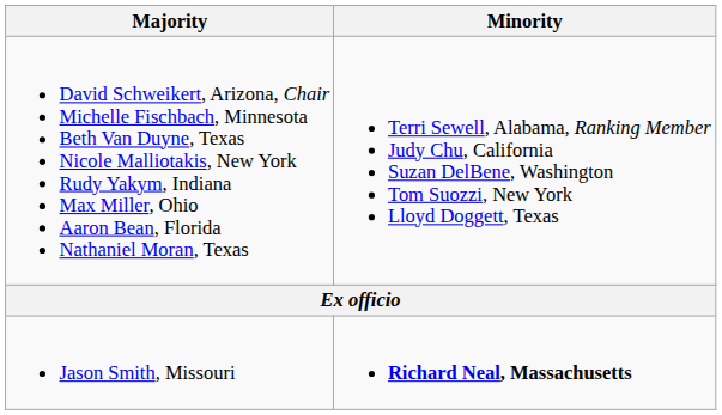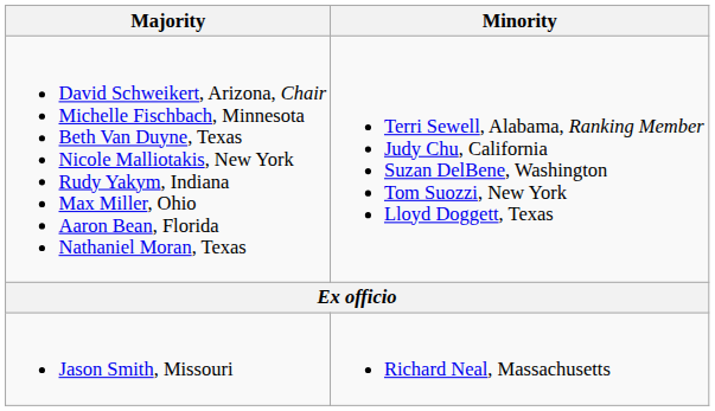Jason Smith, Missouri | Minority: bold -> normal
